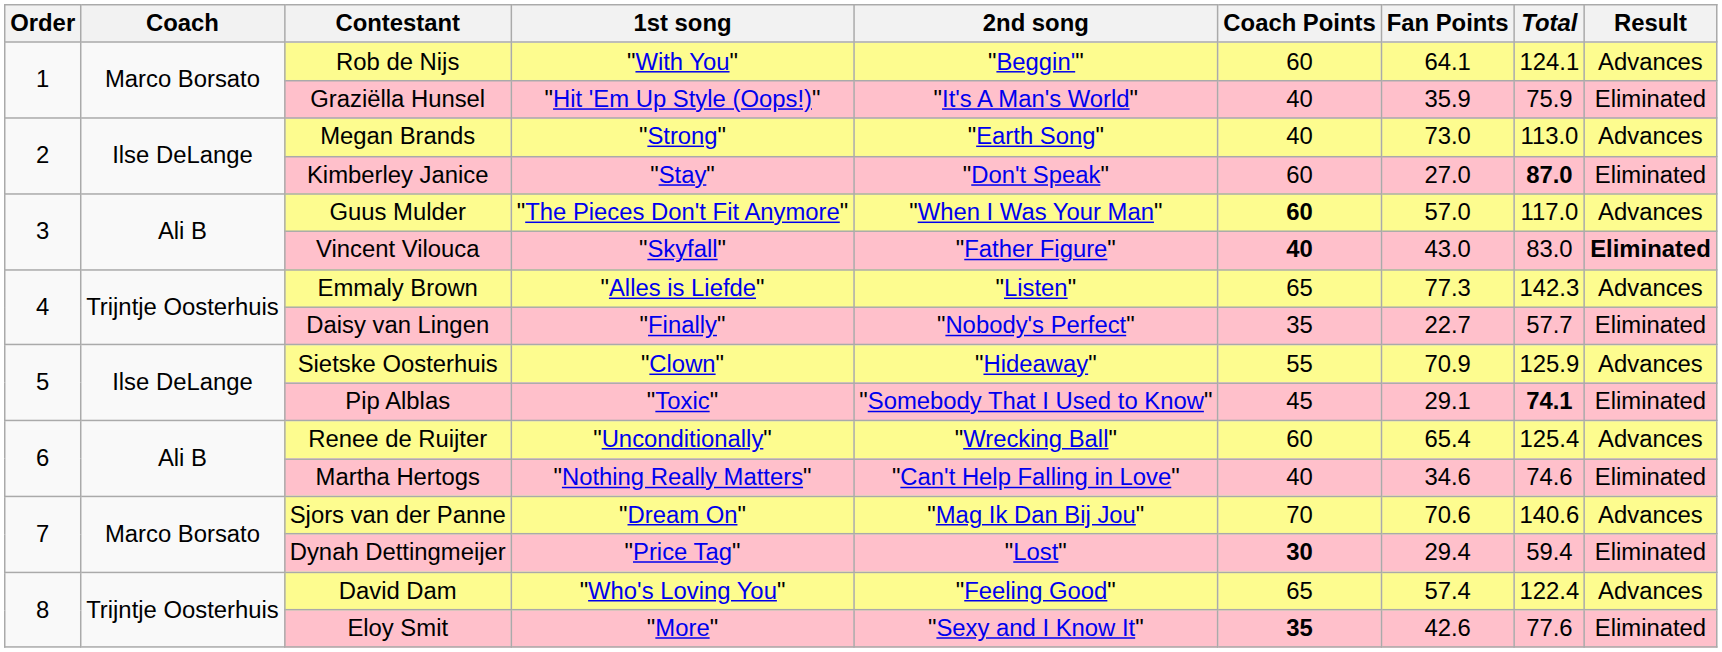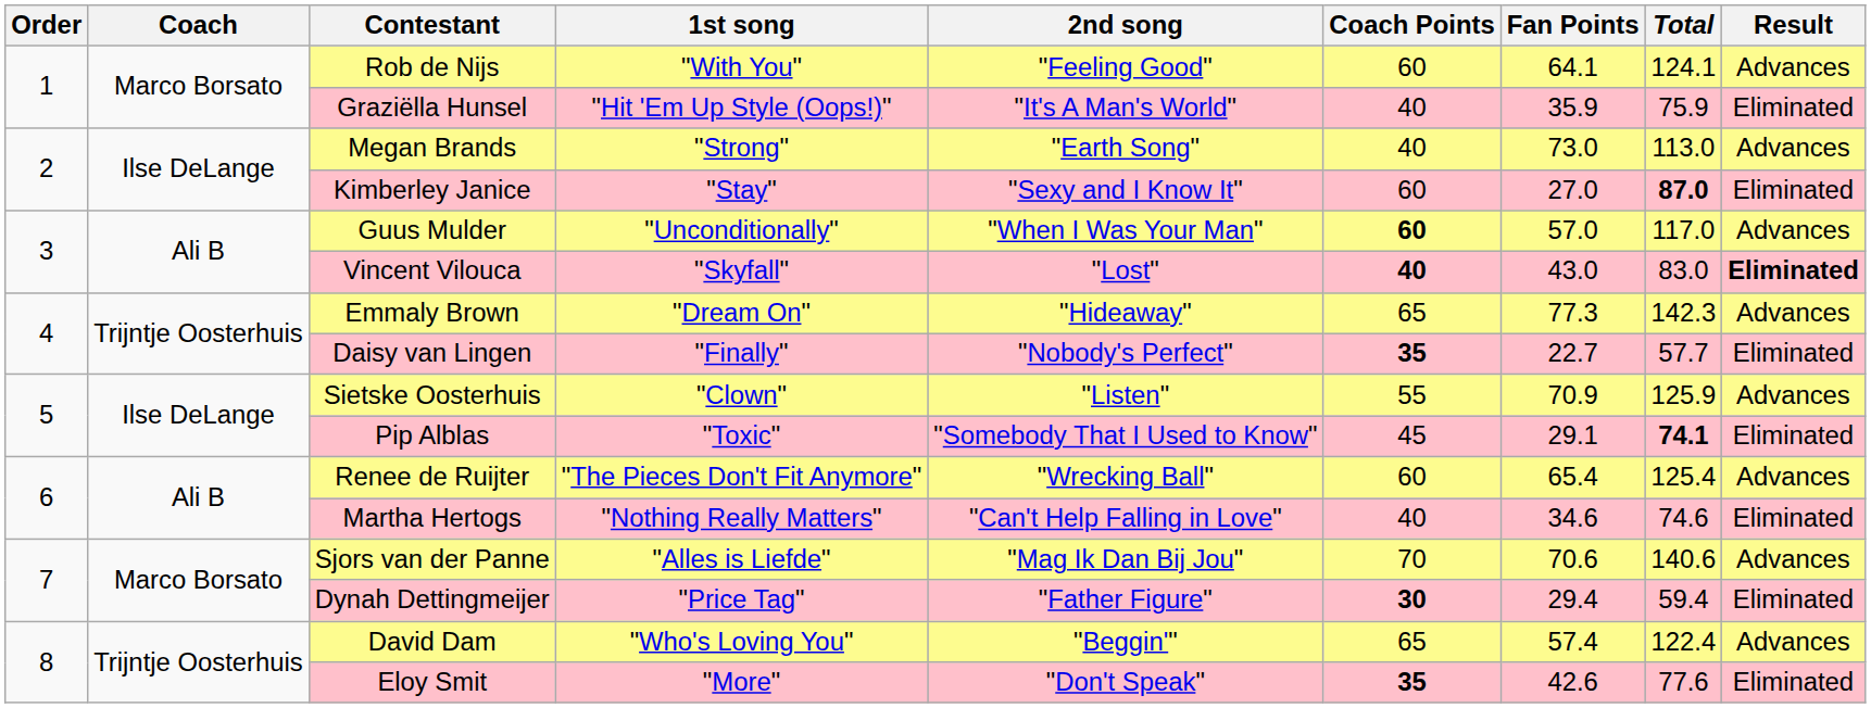Rob de Nijs | 2nd song: "Beggin'" -> "Feeling Good"
Kimberley Janice | 2nd song: "Don't Speak" -> "Sexy and I Know It"
Guus Mulder | 1st song: "The Pieces Don't Fit Anymore" -> "Unconditionally"
Vincent Vilouca | 2nd song: "Father Figure" -> "Lost"
Emmaly Brown | 1st song: "Alles is Liefde" -> "Dream On"
Emmaly Brown | 2nd song: "Listen" -> "Hideaway"
Daisy van Lingen | Coach Points: normal -> bold
Sietske Oosterhuis | 2nd song: "Hideaway" -> "Listen"
Renee de Ruijter | 1st song: "Unconditionally" -> "The Pieces Don't Fit Anymore"
Sjors van der Panne | 1st song: "Dream On" -> "Alles is Liefde"
Dynah Dettingmeijer | 2nd song: "Lost" -> "Father Figure"
David Dam | 2nd song: "Feeling Good" -> "Beggin'"
Eloy Smit | 2nd song: "Sexy and I Know It" -> "Don't Speak"
